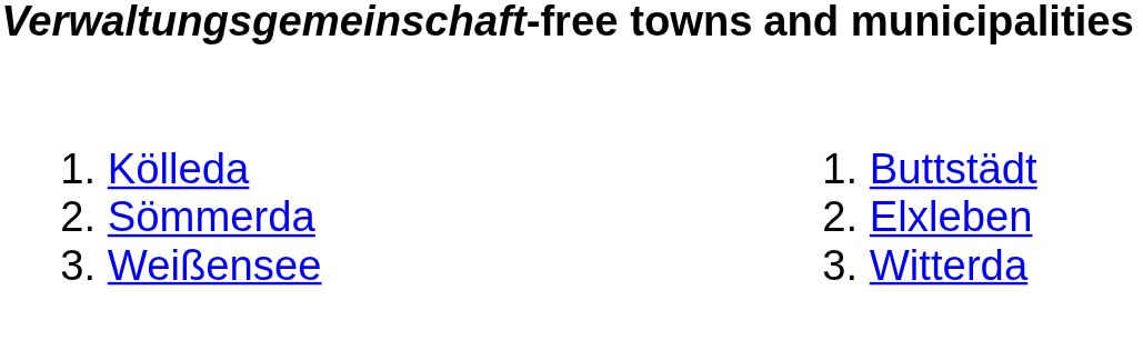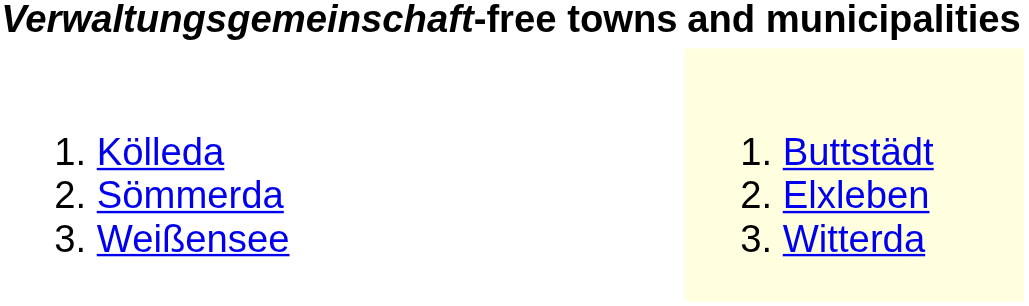Kölleda Sömmerda Weißensee | and municipalities: no background -> lightyellow background
